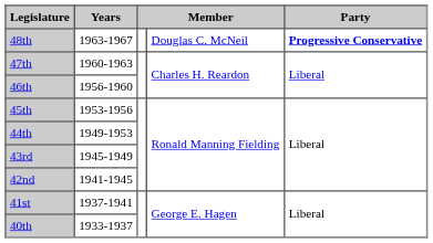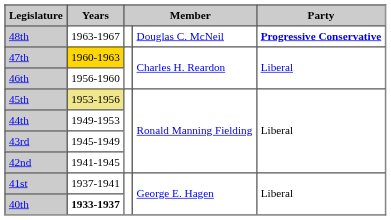47th | Years: no background -> gold background
45th | Years: no background -> khaki background
40th | Years: normal -> bold
